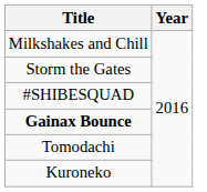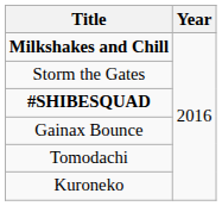Milkshakes and Chill | Title: normal -> bold
#SHIBESQUAD | Title: normal -> bold
Gainax Bounce | Title: bold -> normal
